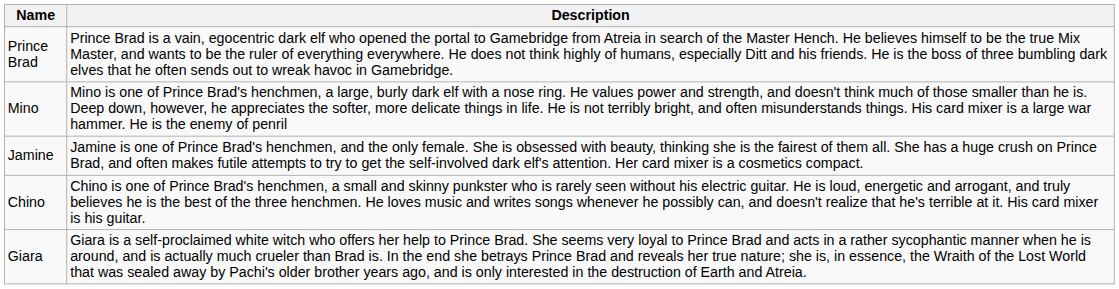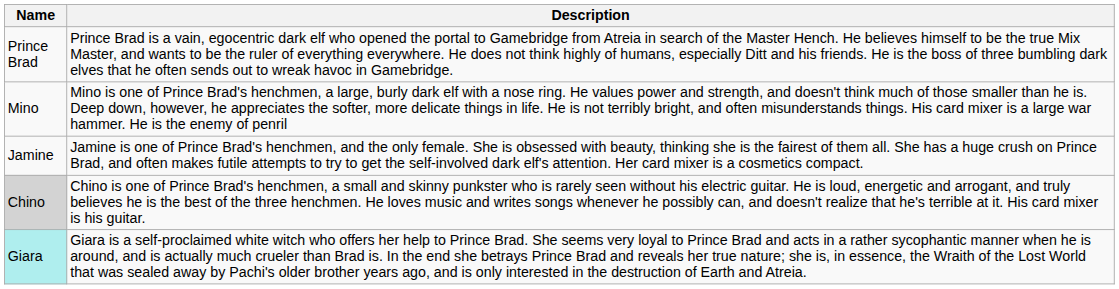Chino | Name: no background -> lightgrey background
Giara | Name: no background -> paleturquoise background
